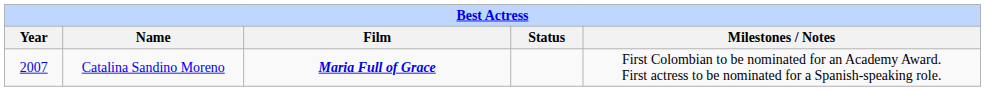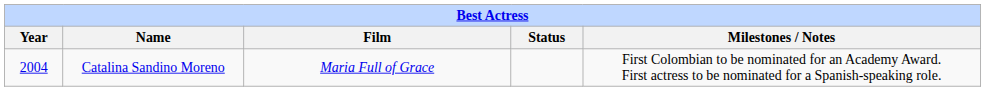Catalina Sandino Moreno | Year: 2007 -> 2004
Catalina Sandino Moreno | Film: bold -> normal
